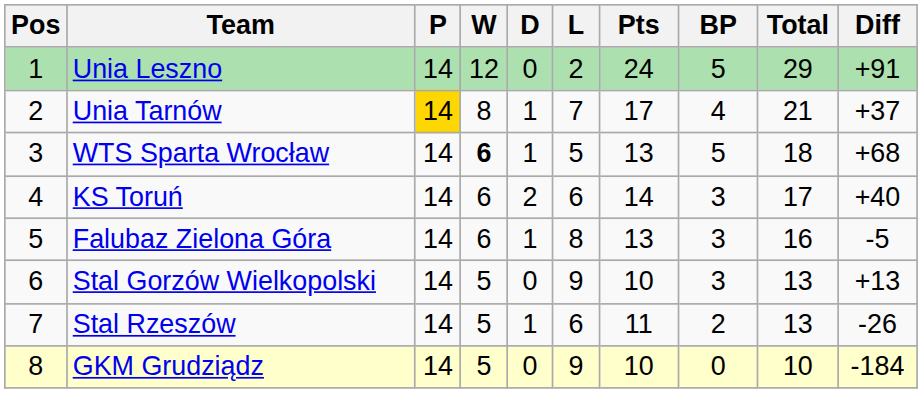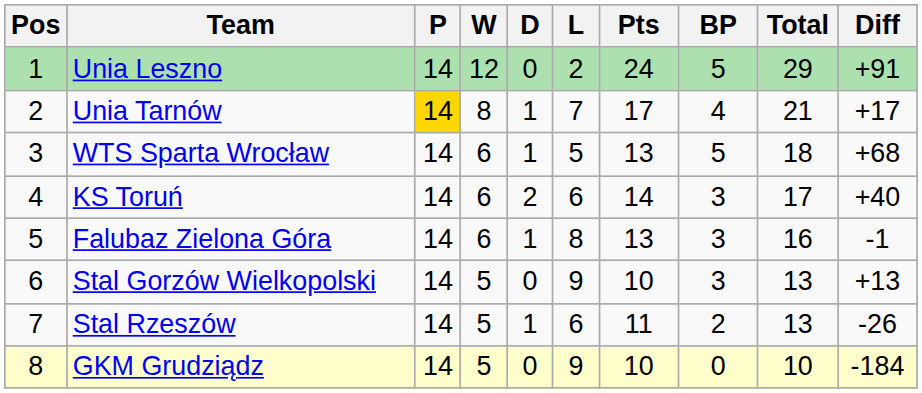Unia Tarnów | Diff: +37 -> +17
WTS Sparta Wrocław | W: bold -> normal
Falubaz Zielona Góra | Diff: -5 -> -1
